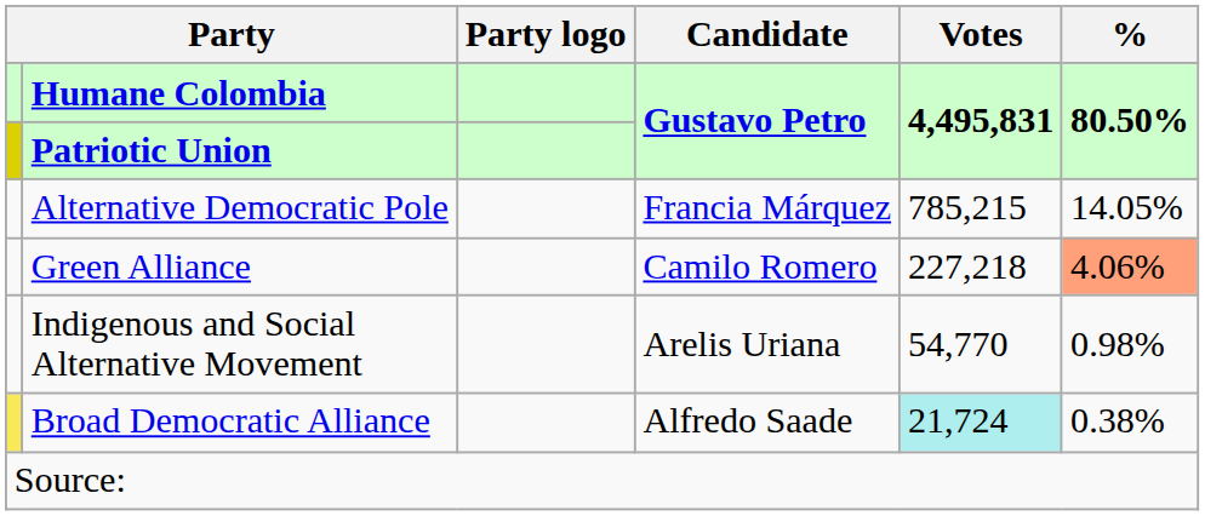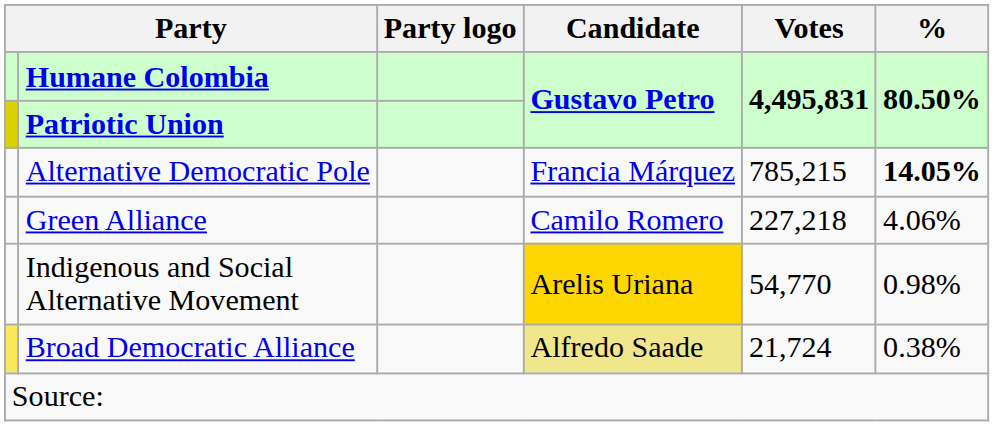Alternative Democratic Pole | %: normal -> bold
Green Alliance | %: lightsalmon background -> no background
Indigenous and Social Alternative Movement | Candidate: no background -> gold background
Broad Democratic Alliance | Candidate: no background -> khaki background
Broad Democratic Alliance | Votes: paleturquoise background -> no background
